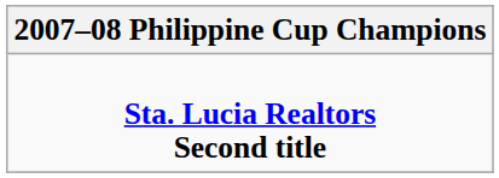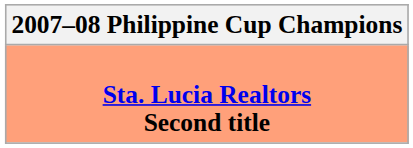row 2 | column 1: no background -> lightsalmon background
